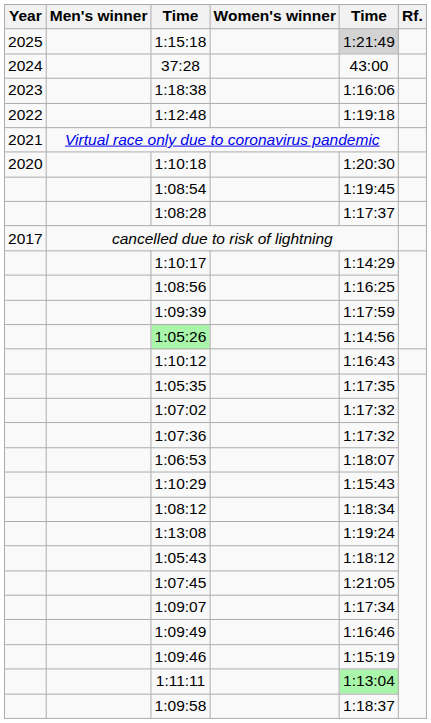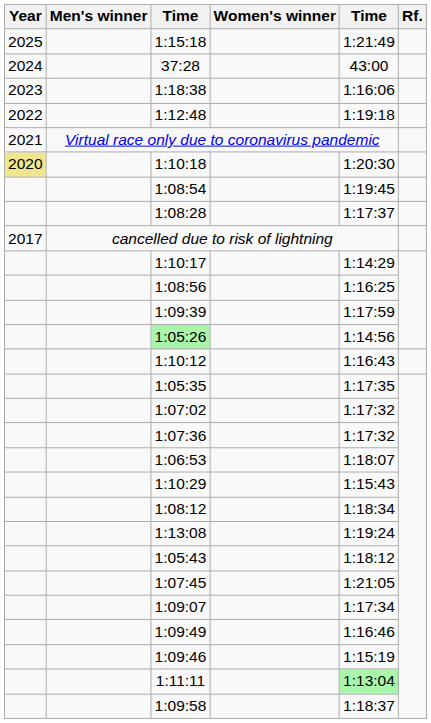1:15:18 | column 5: lightgrey background -> no background
1:10:18 | Year: no background -> khaki background
